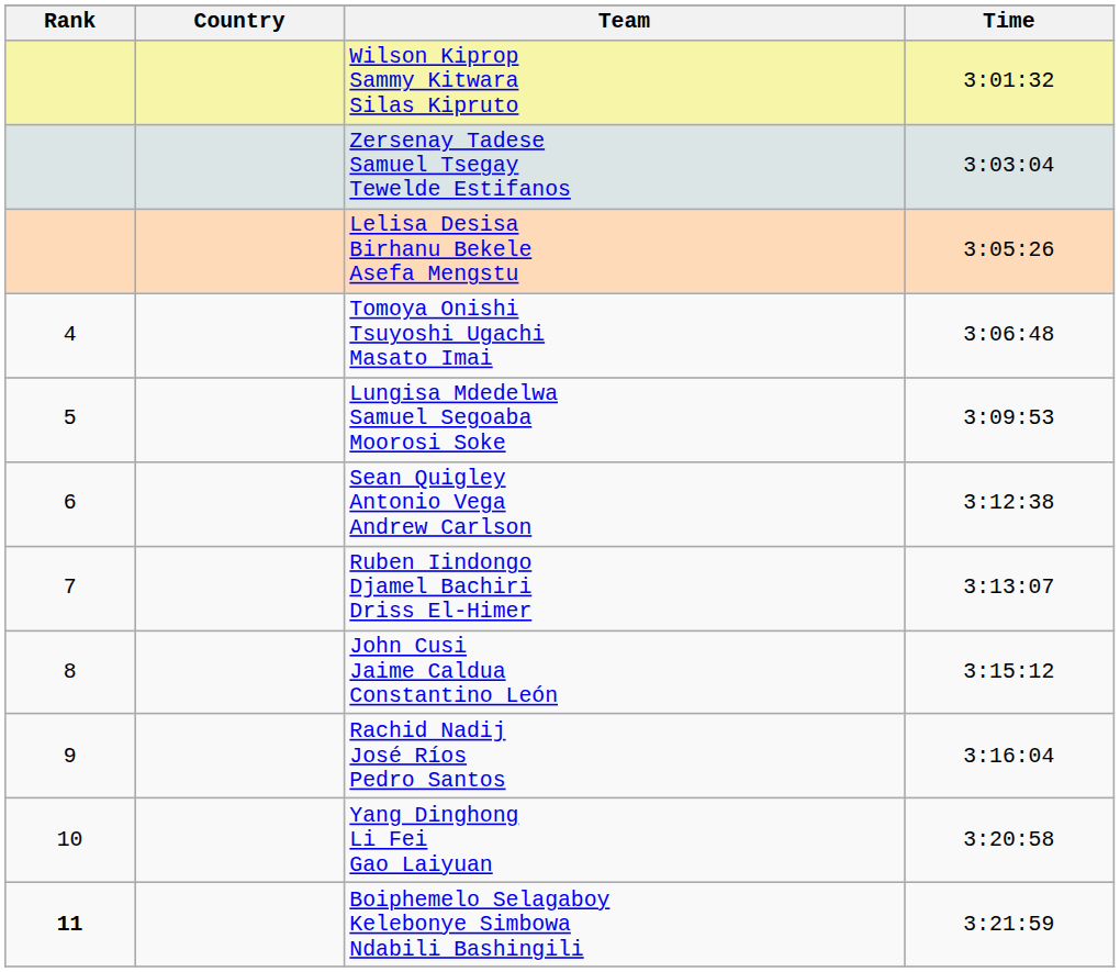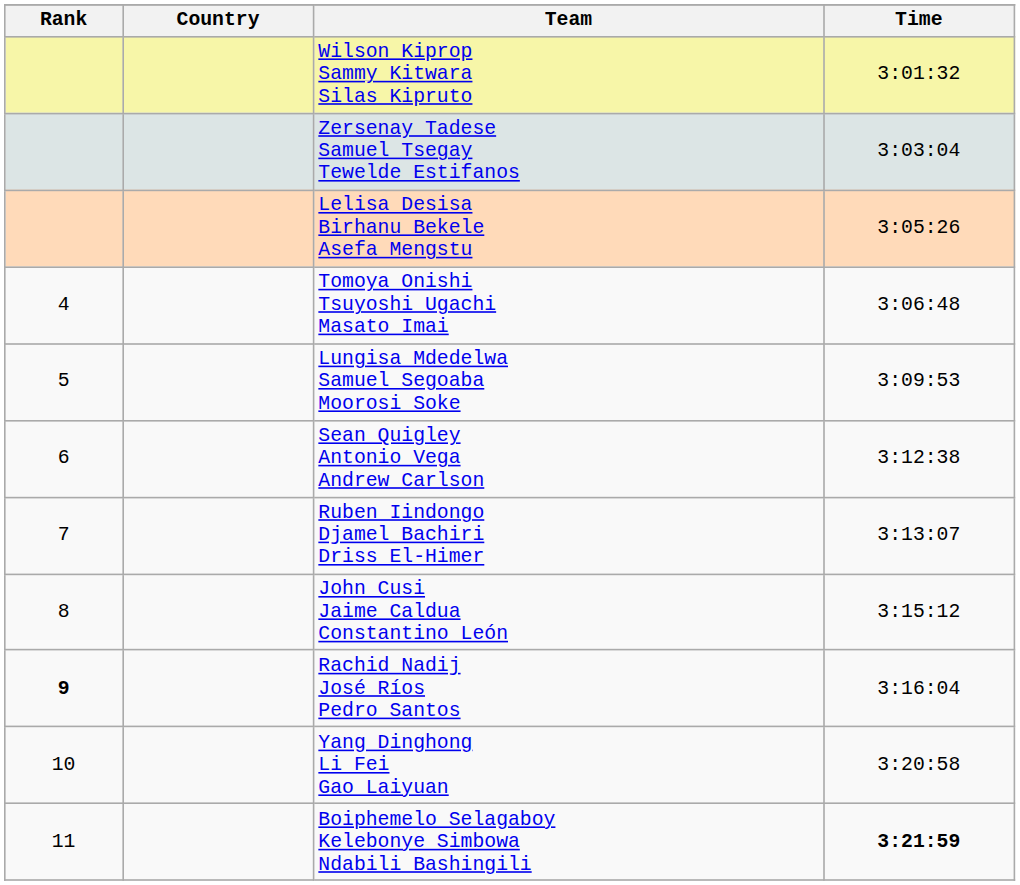Rachid Nadij José Ríos Pedro Santos | Rank: normal -> bold
Boiphemelo Selagaboy Kelebonye Simbowa Ndabili Bashingili | Rank: bold -> normal
Boiphemelo Selagaboy Kelebonye Simbowa Ndabili Bashingili | Time: normal -> bold
